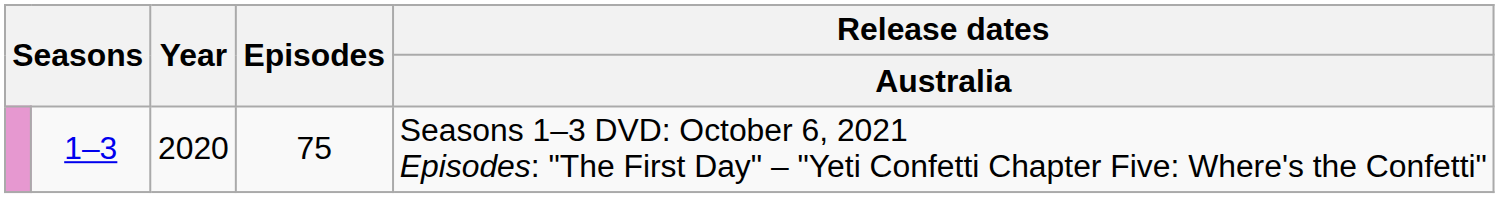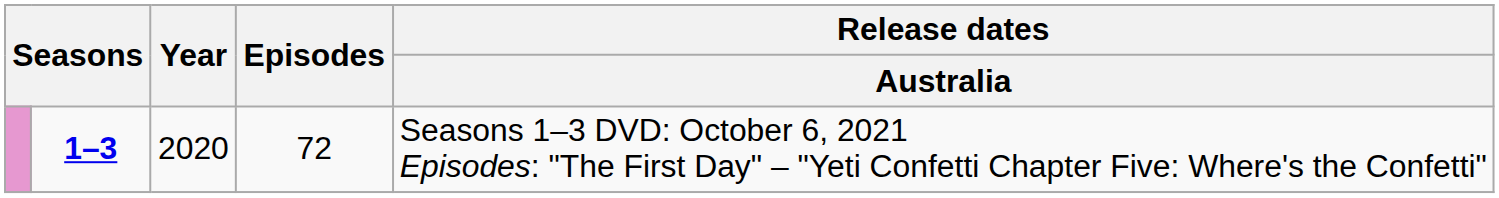row 3 | column 2: normal -> bold
row 3 | Episodes: 75 -> 72
